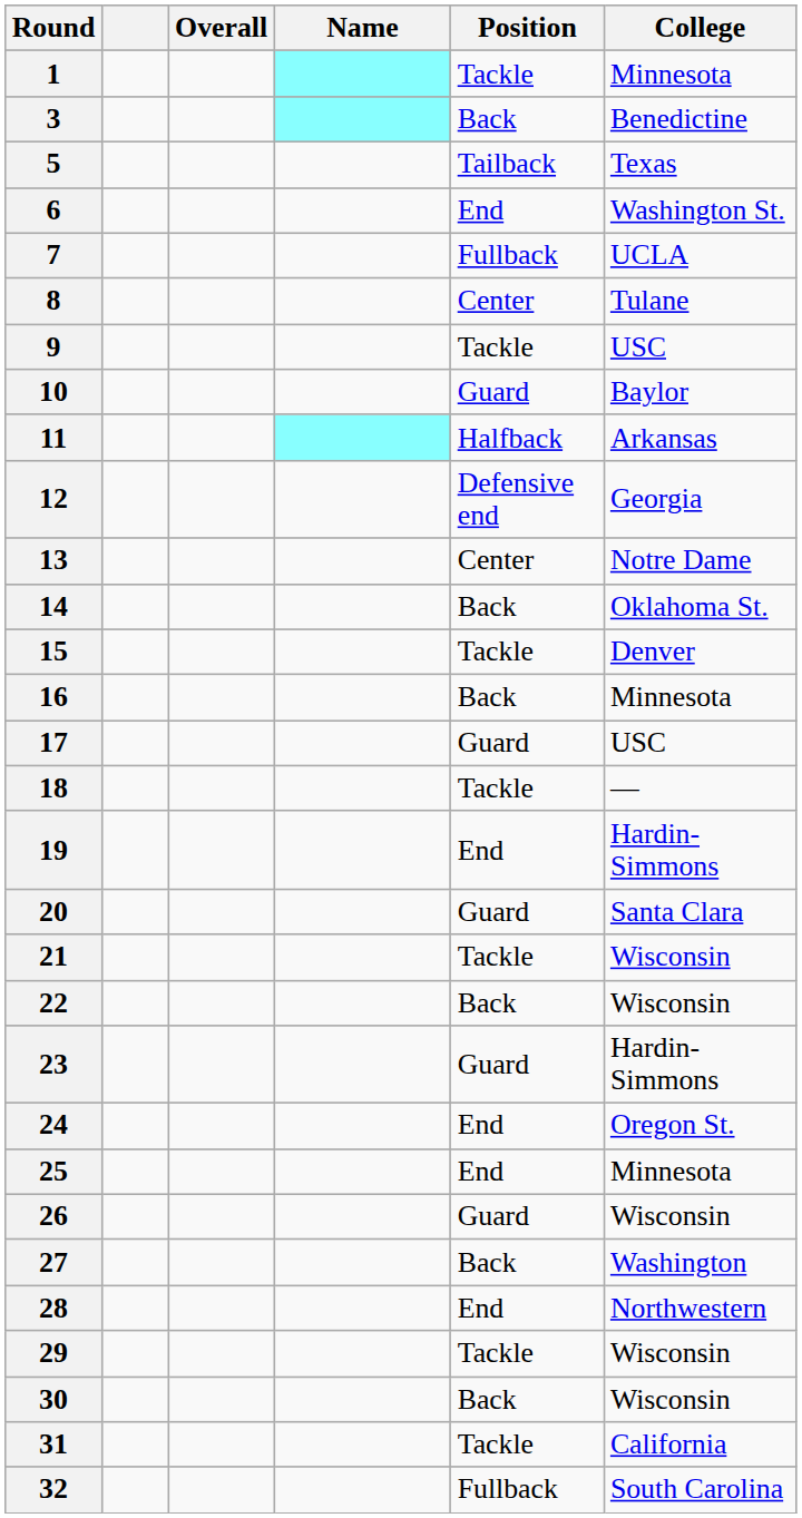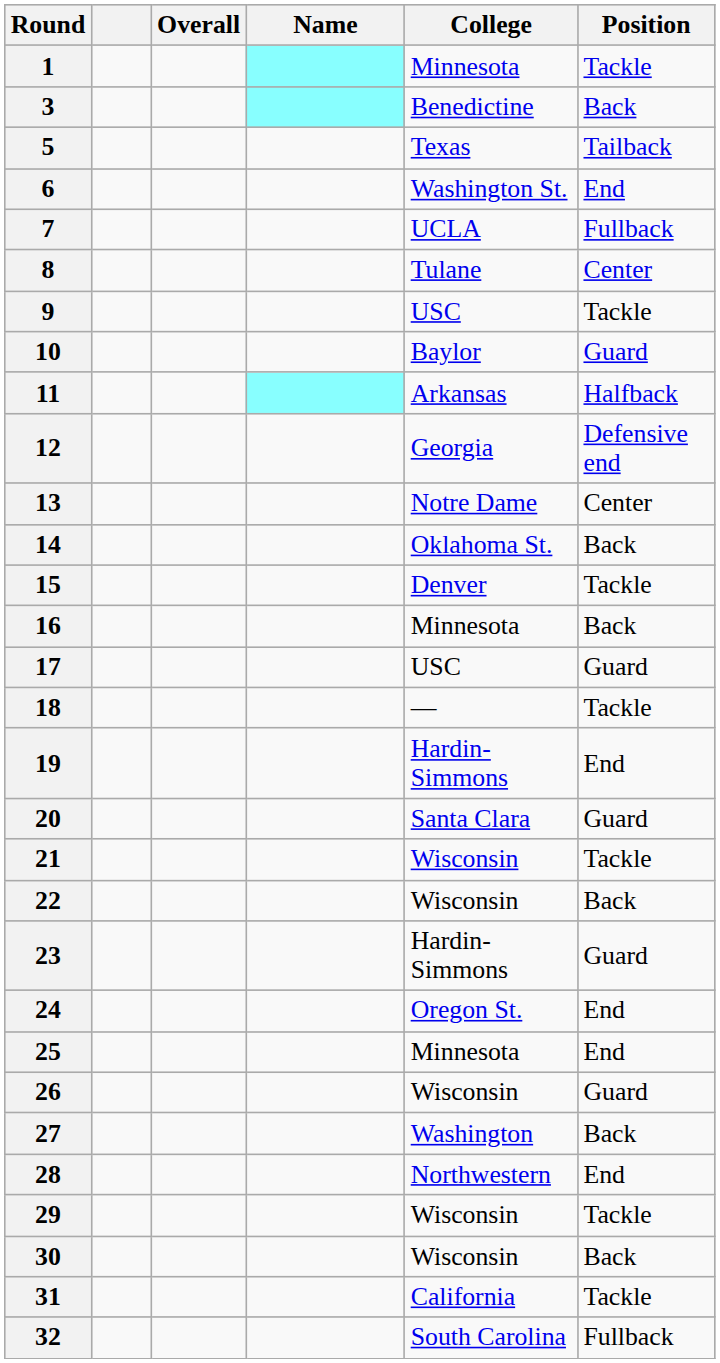columns swapped: Position <-> College
